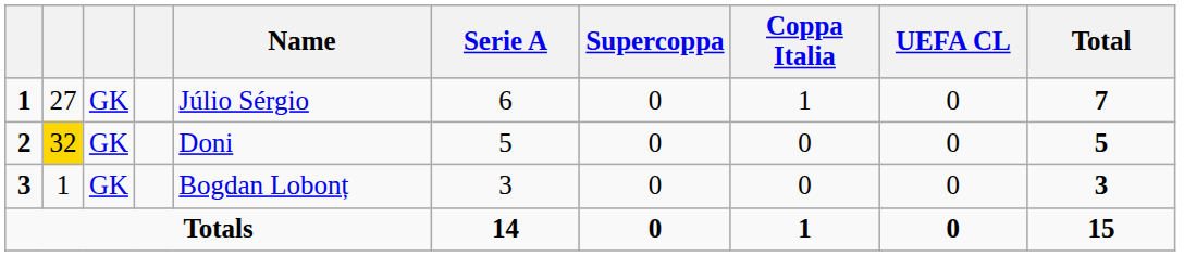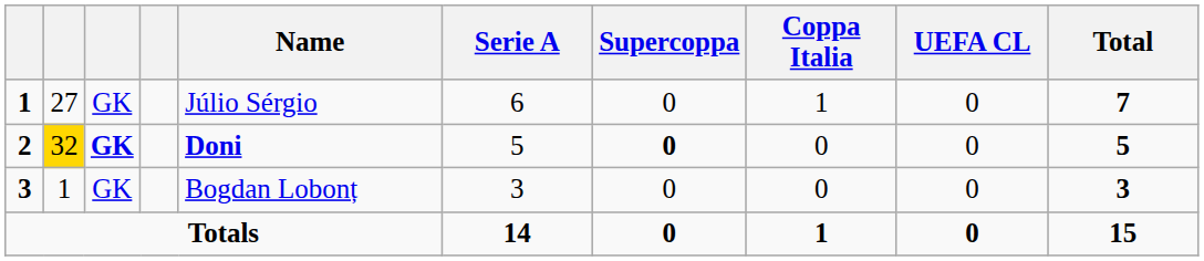2 | column 3: normal -> bold
2 | Name: normal -> bold
2 | Supercoppa: normal -> bold
